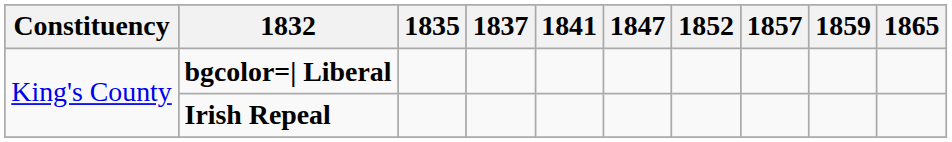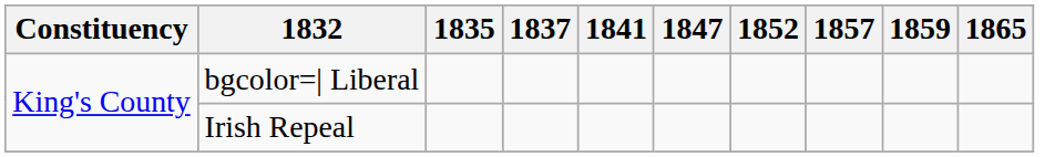bgcolor=| Liberal | 1832: bold -> normal
Irish Repeal | 1832: bold -> normal
